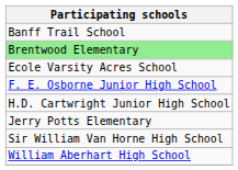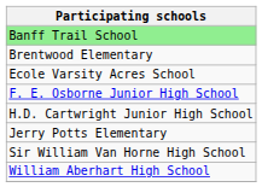row 2 | column 1: no background -> lightgreen background
row 3 | column 1: lightgreen background -> no background
